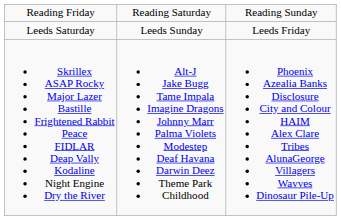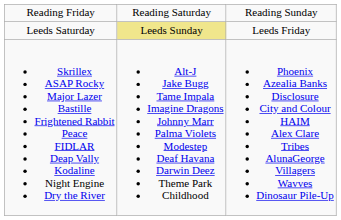Leeds Saturday | column 2: no background -> khaki background
